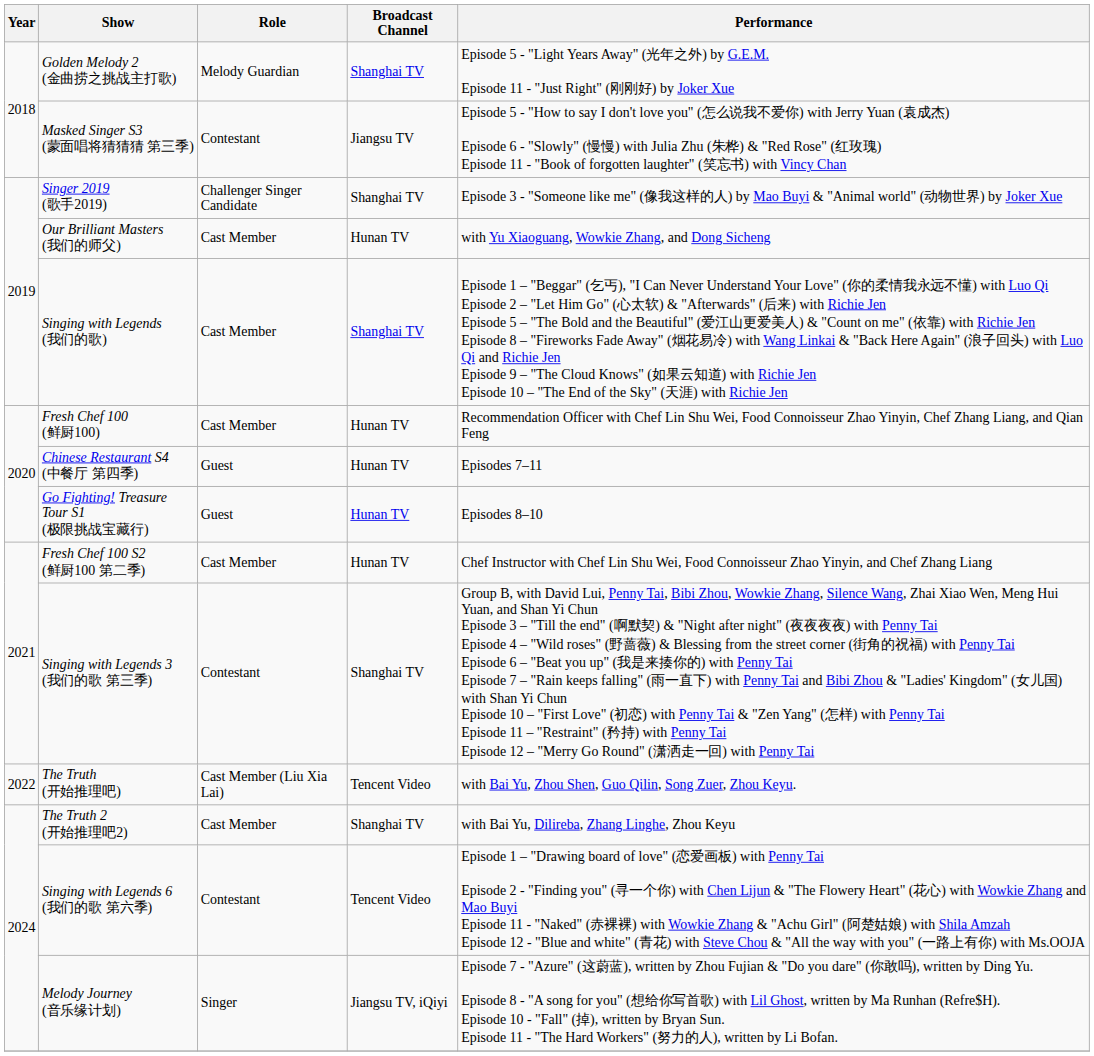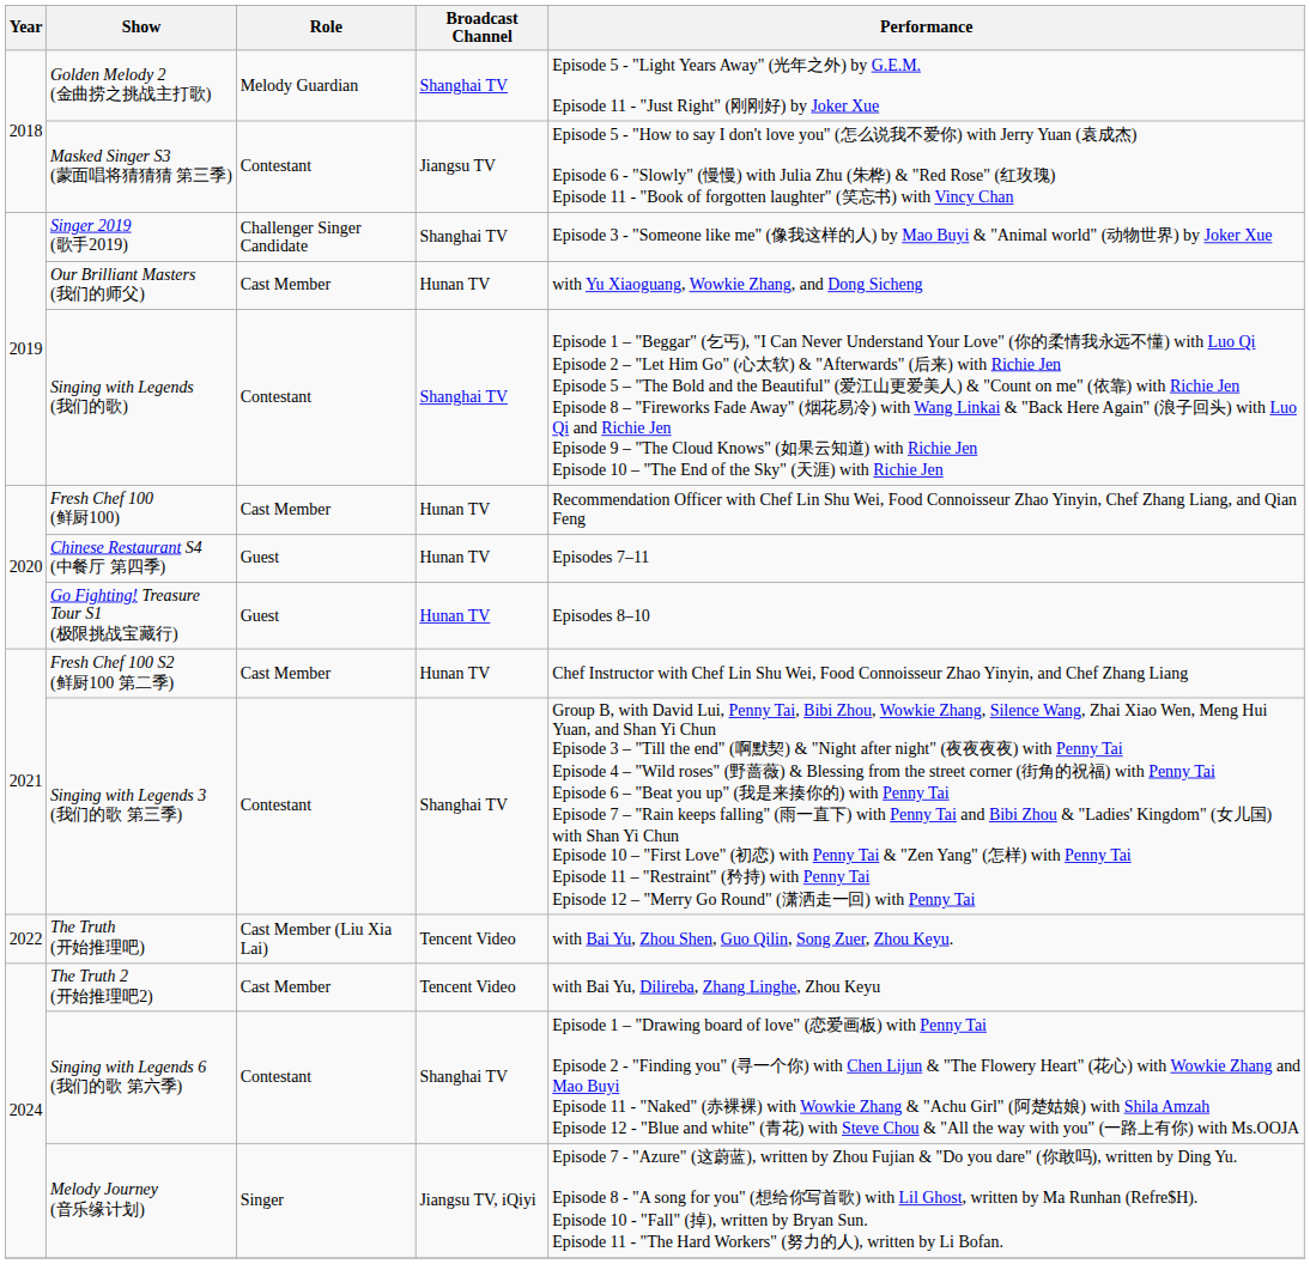Singing with Legends (我们的歌) | Role: Cast Member -> Contestant
The Truth 2 (开始推理吧2) | Broadcast Channel: Shanghai TV -> Tencent Video
Singing with Legends 6 (我们的歌 第六季) | Broadcast Channel: Tencent Video -> Shanghai TV
